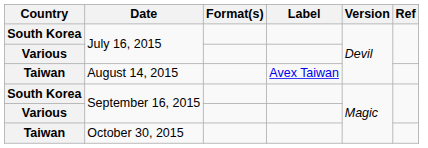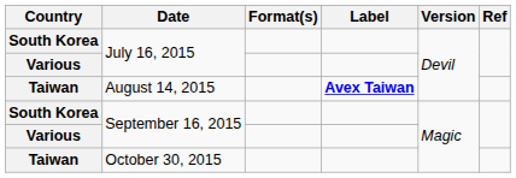August 14, 2015 | Label: normal -> bold
